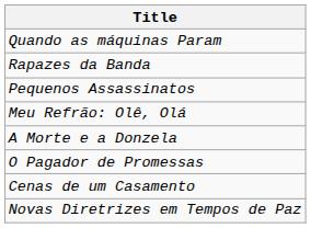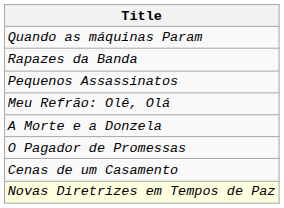row 9 | column 1: no background -> lightyellow background
